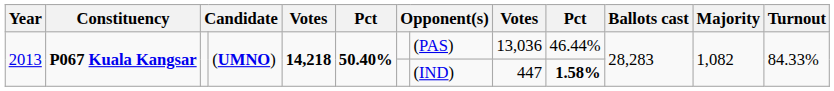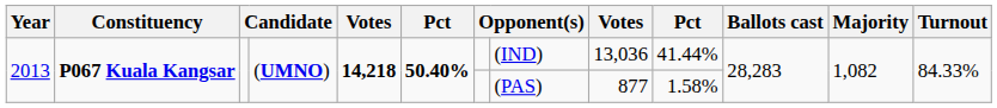row 2 | column 8: (PAS) -> (IND)
row 2 | column 10: 46.44% -> 41.44%
row 3 | column 8: (IND) -> (PAS)
row 3 | column 9: 447 -> 877
row 3 | column 10: bold -> normal
